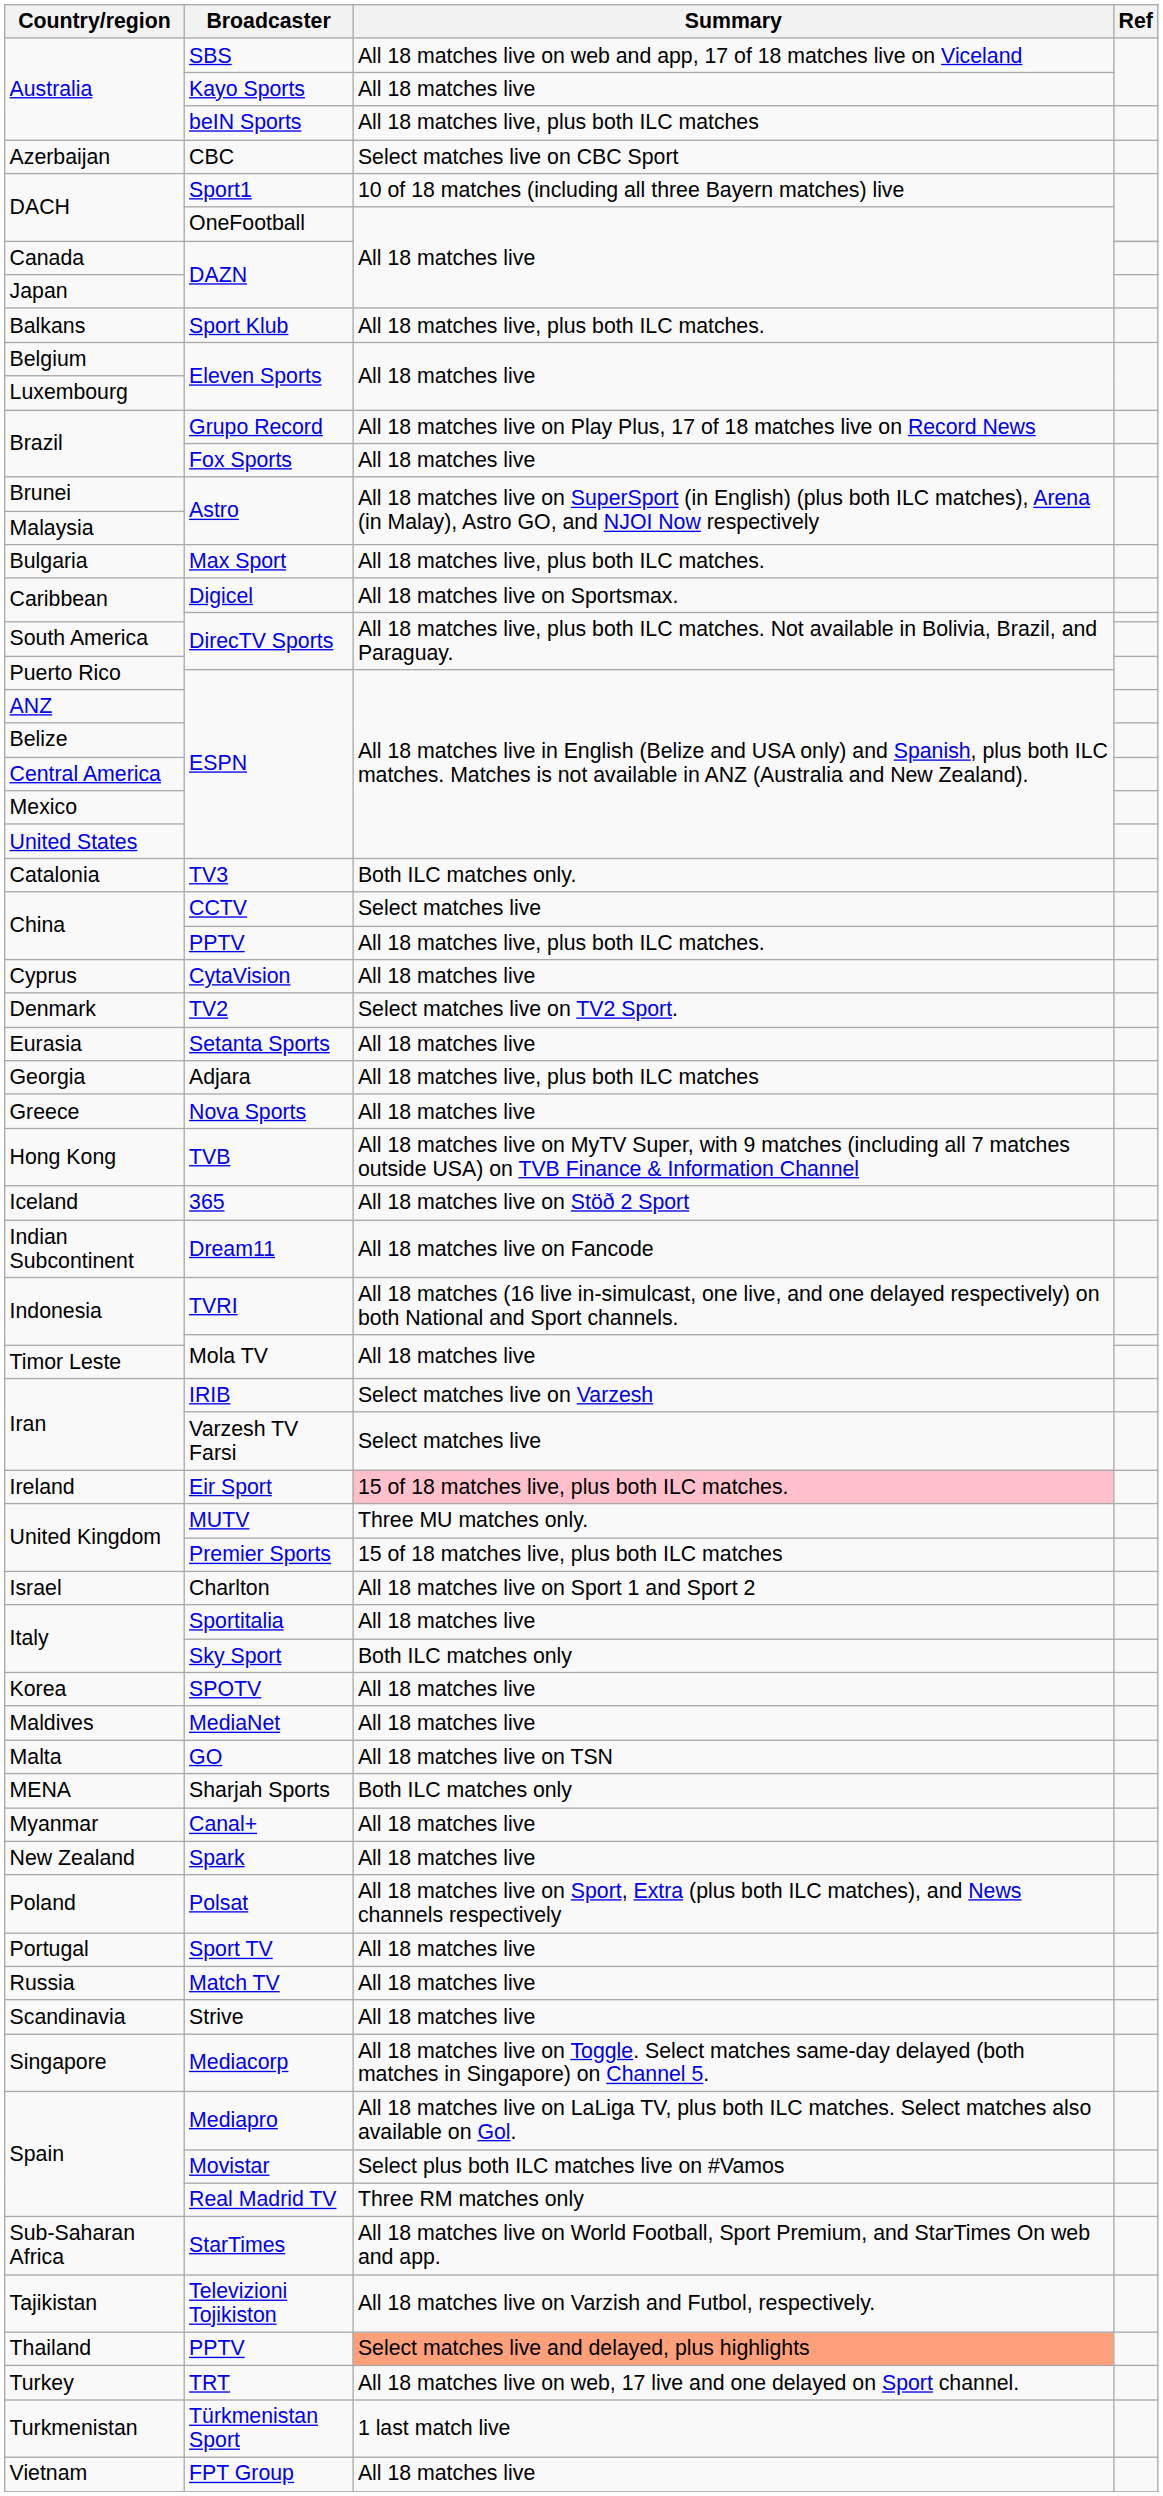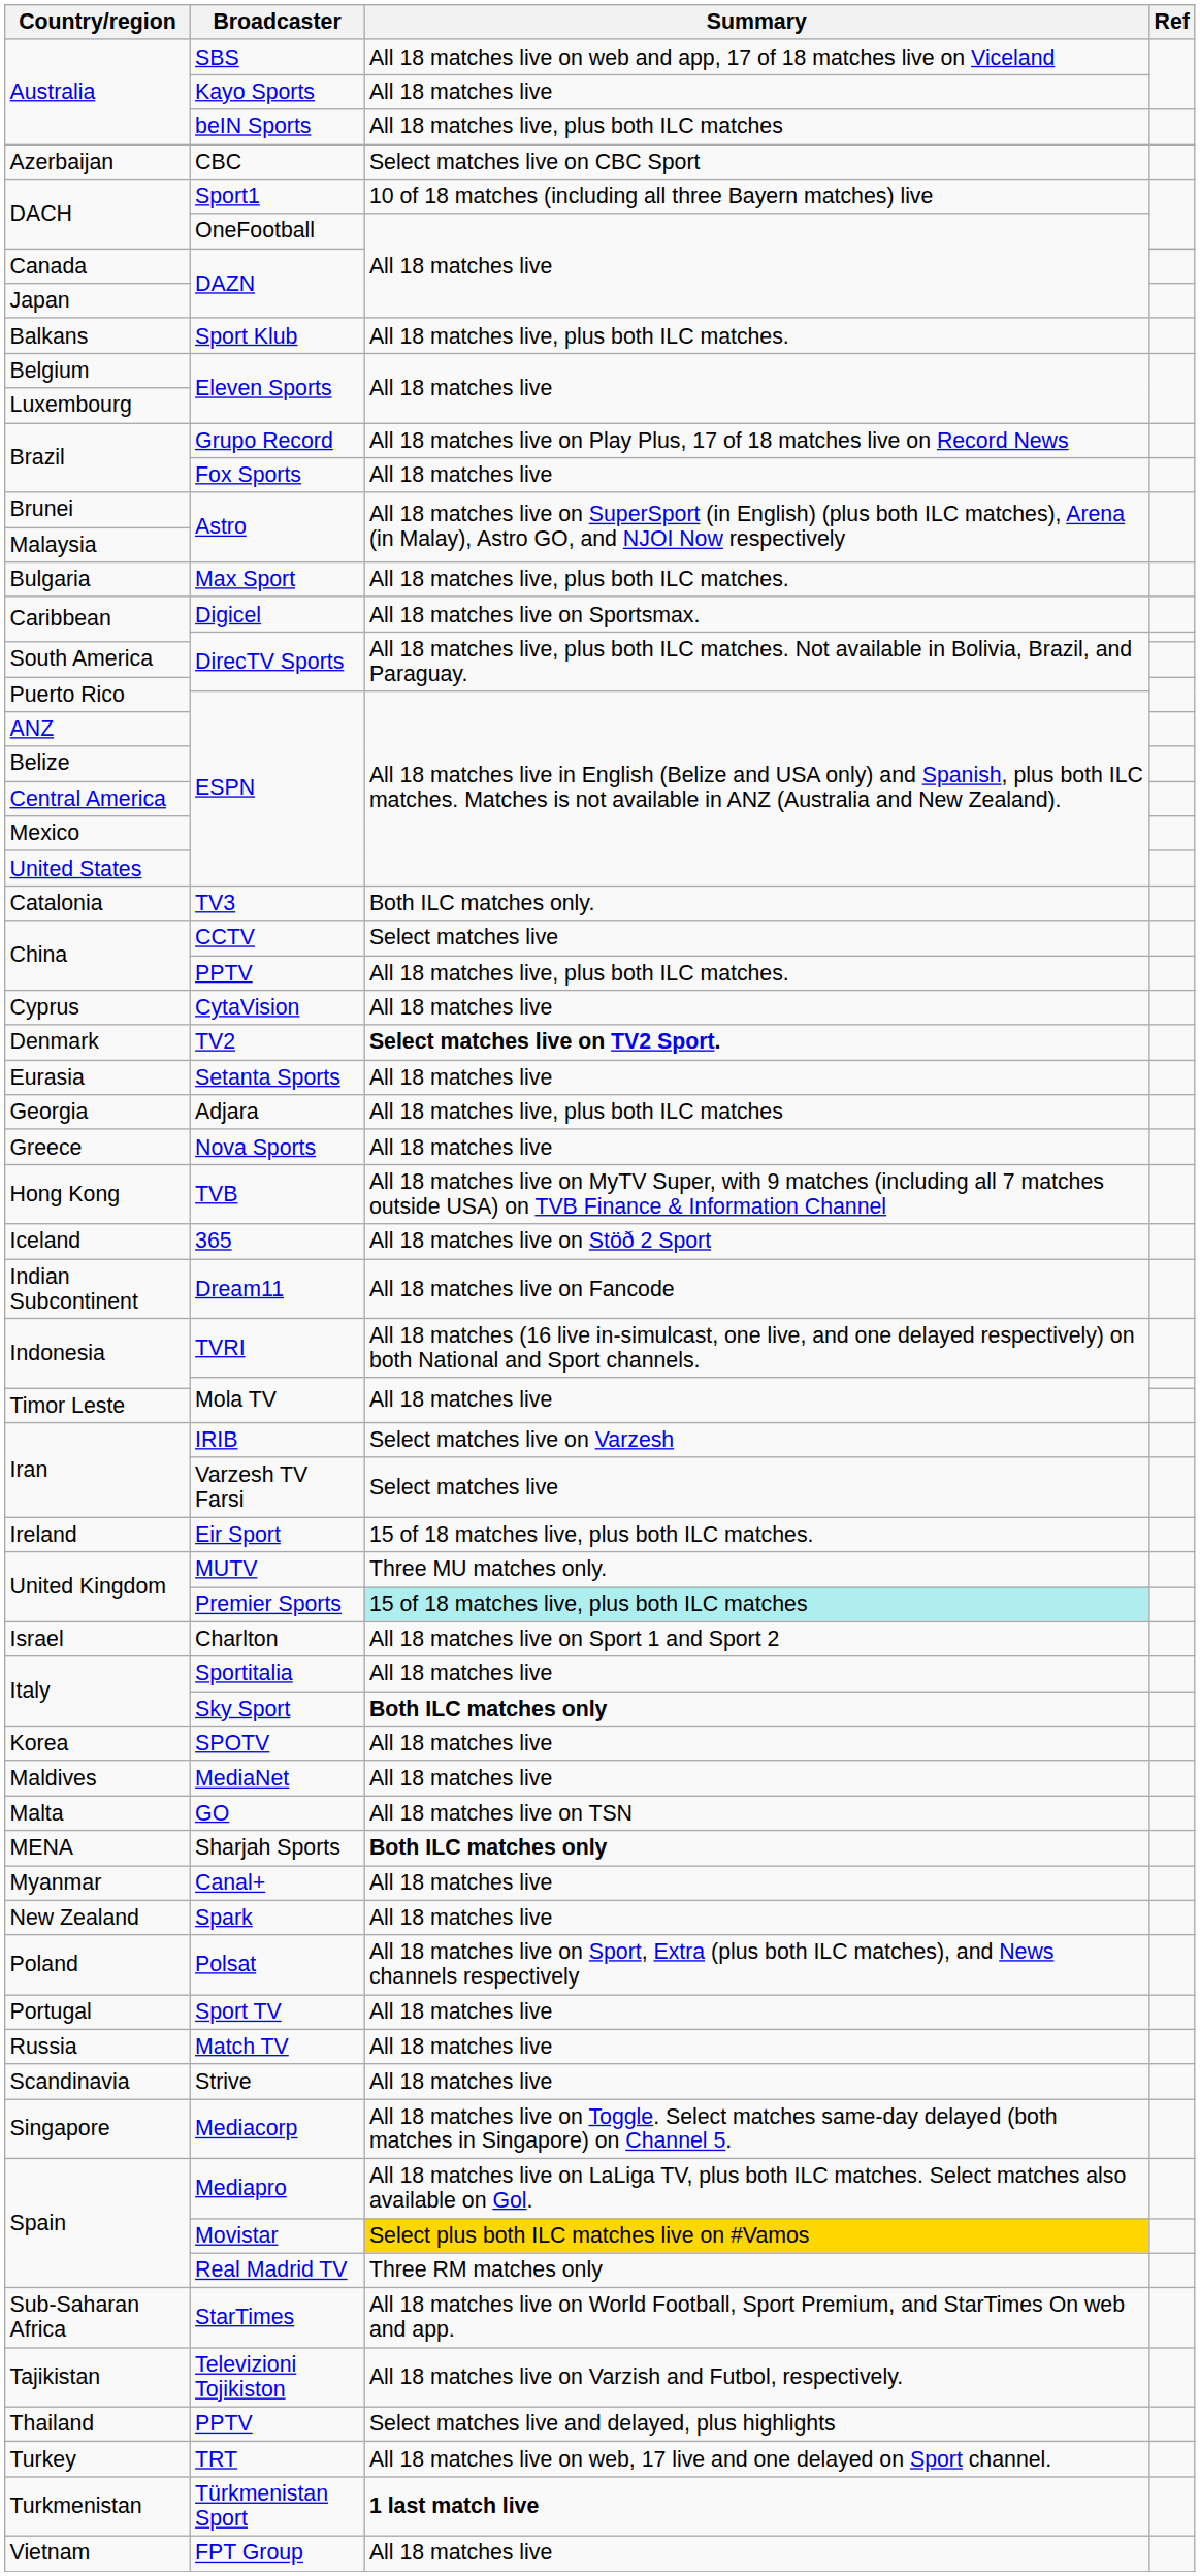TV2 | Summary: normal -> bold
Eir Sport | Summary: pink background -> no background
Premier Sports | Summary: no background -> paleturquoise background
Sky Sport | Summary: normal -> bold
Sharjah Sports | Summary: normal -> bold
Movistar | Summary: no background -> gold background
Thailand / PPTV | Summary: lightsalmon background -> no background
Türkmenistan Sport | Summary: normal -> bold
